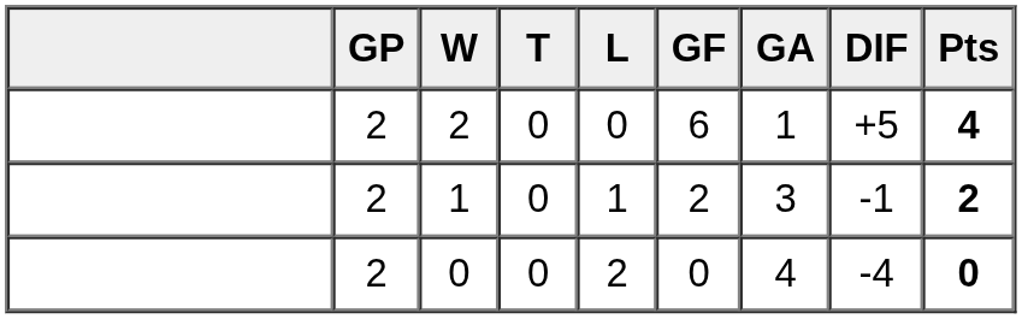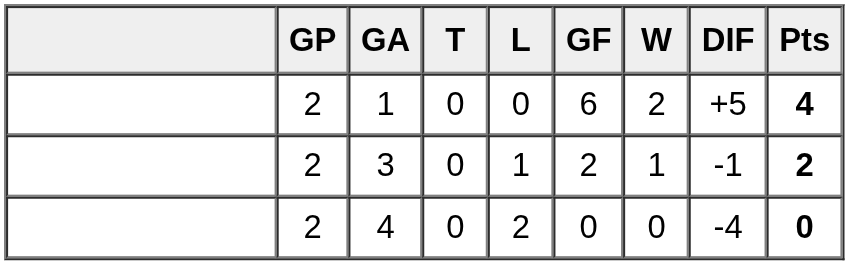columns swapped: W <-> GA
